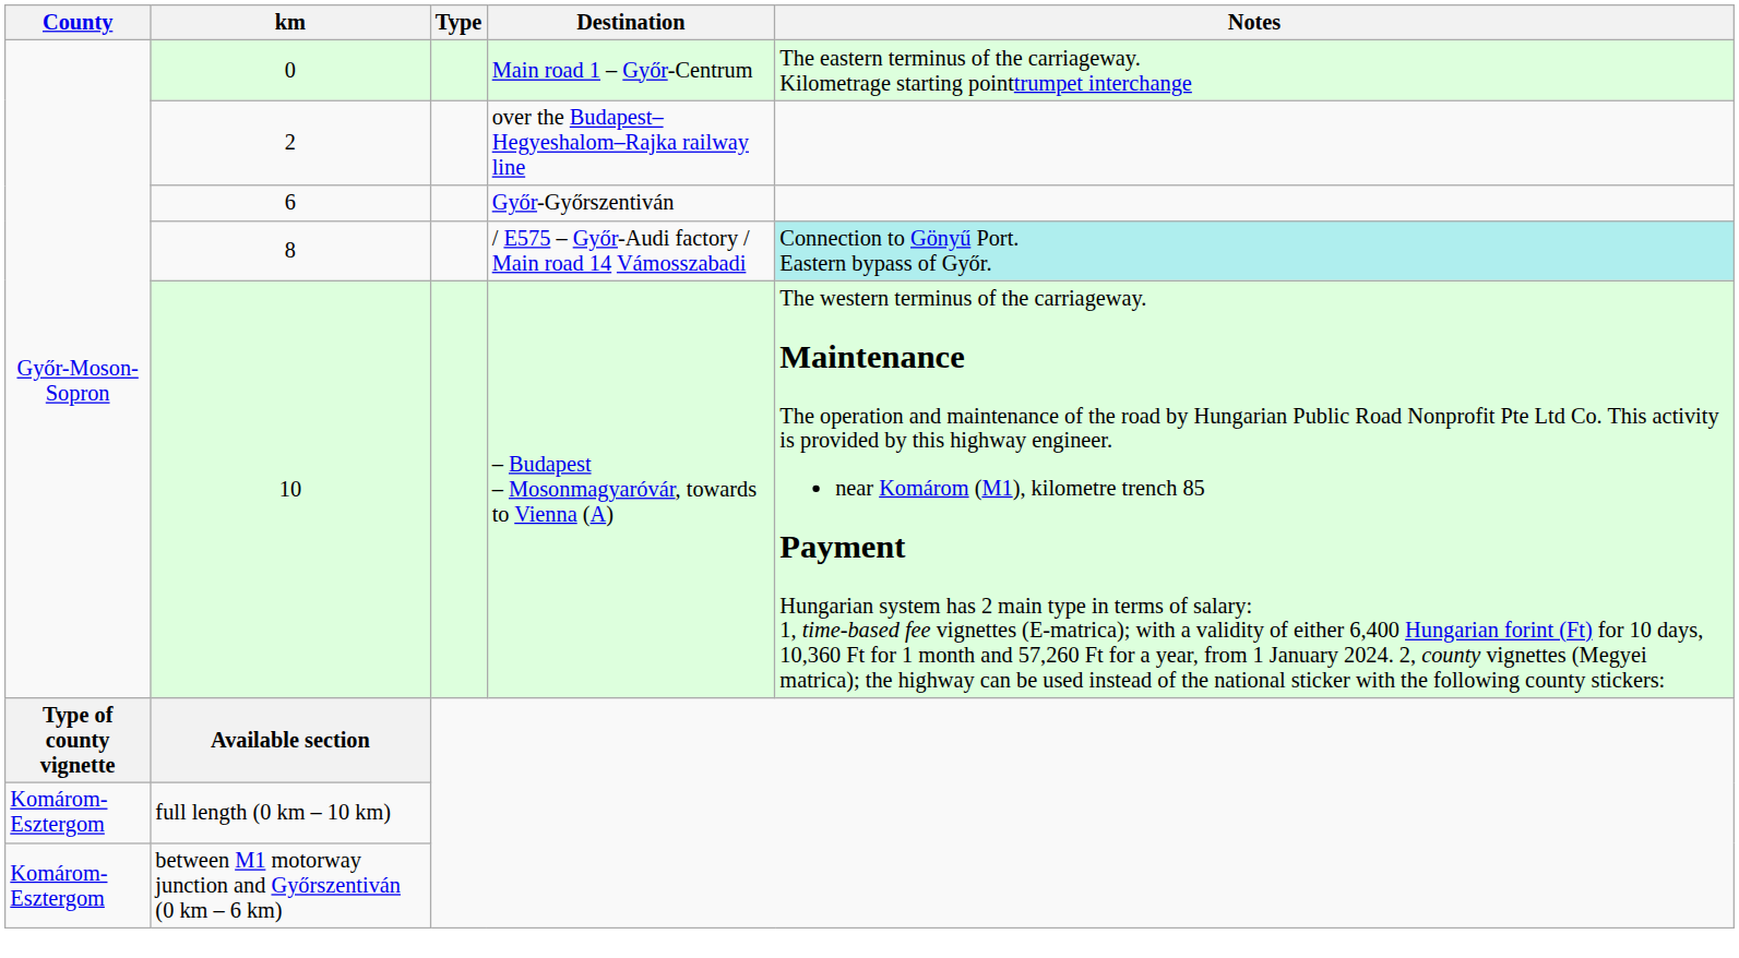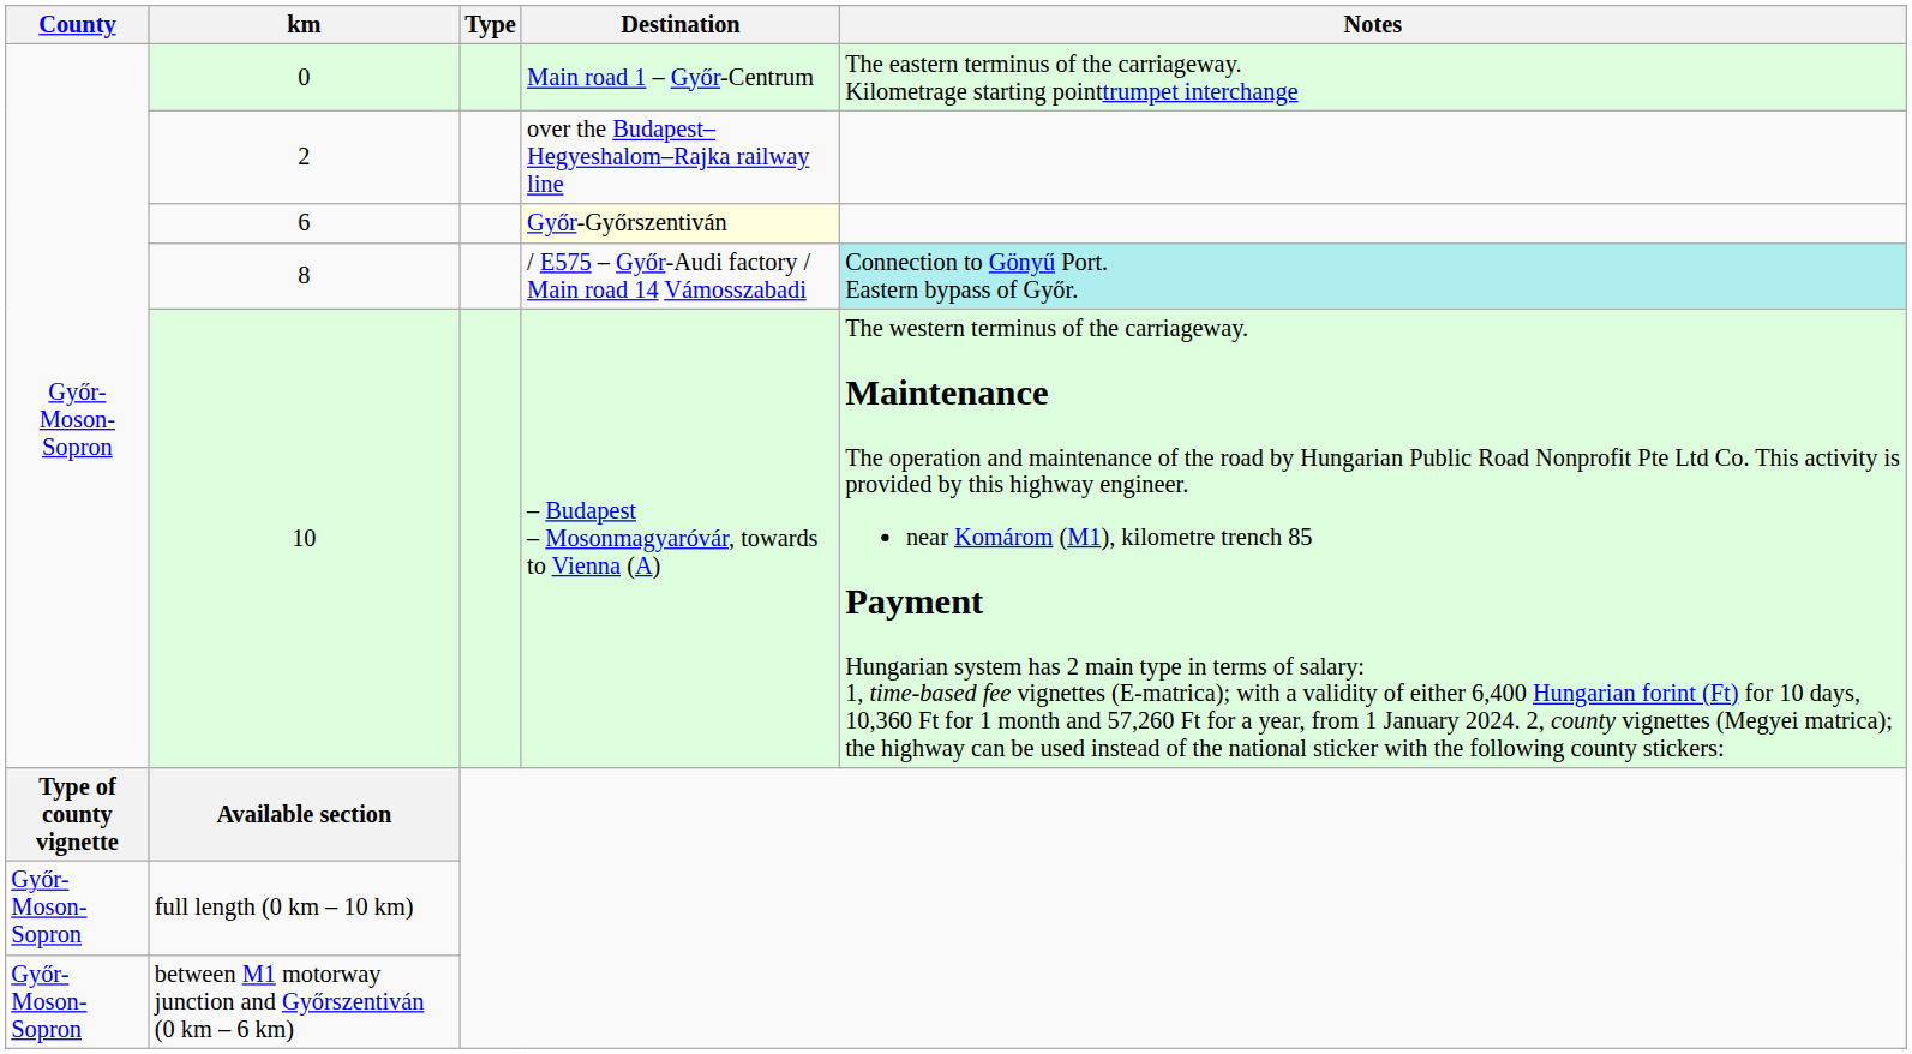6 | Destination: no background -> lightyellow background
full length (0 km – 10 km) | County: Komárom-Esztergom -> Győr-Moson-Sopron
between M1 motorway junction and Győrszentiván (0 km – 6 km) | County: Komárom-Esztergom -> Győr-Moson-Sopron
